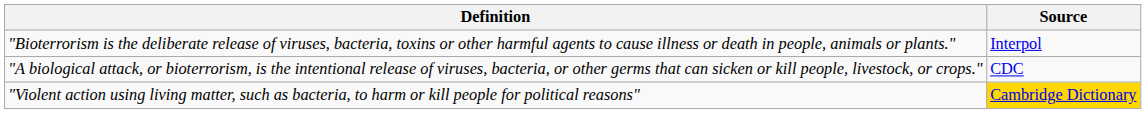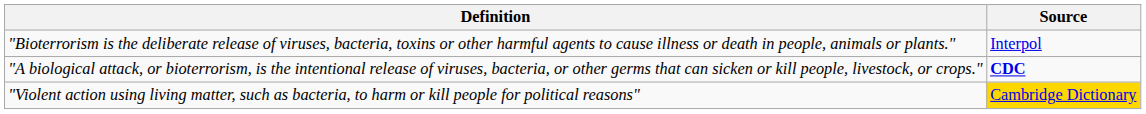row 3 | Source: normal -> bold
